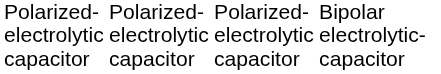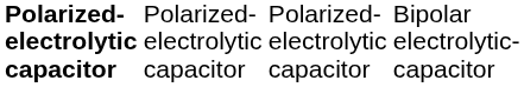row 1 | column 1: normal -> bold
